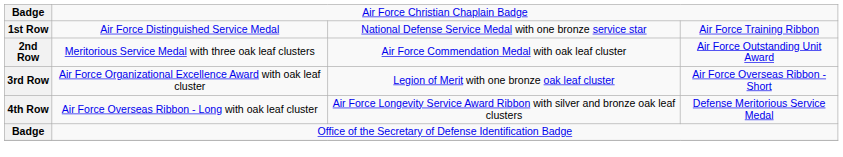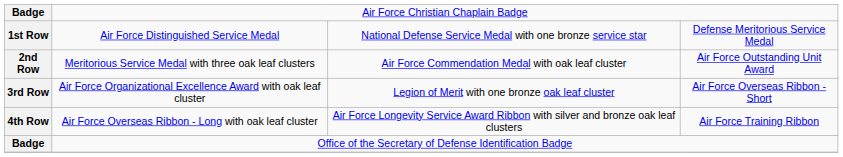1st Row | column 4: Air Force Training Ribbon -> Defense Meritorious Service Medal
4th Row | column 4: Defense Meritorious Service Medal -> Air Force Training Ribbon
